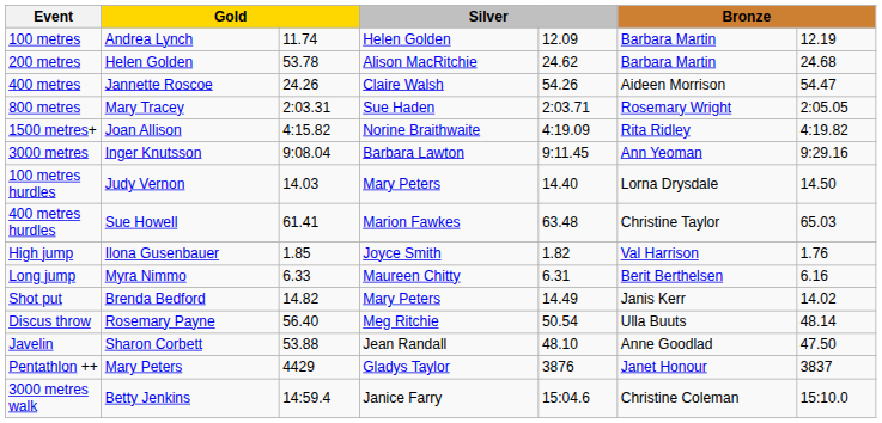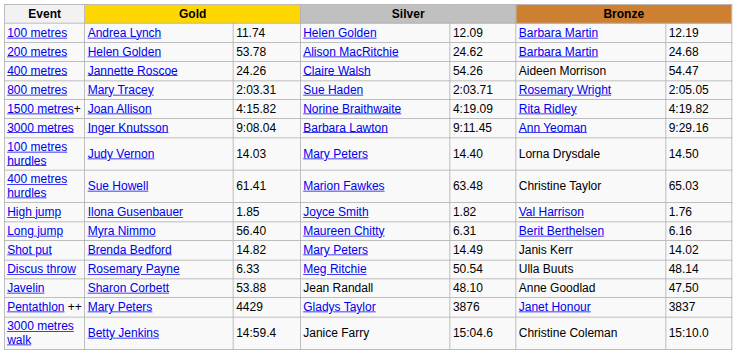Long jump | column 3: 6.33 -> 56.40
Discus throw | column 3: 56.40 -> 6.33
